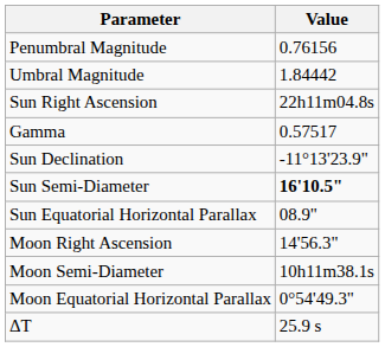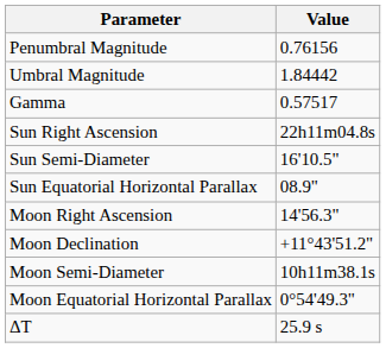rows swapped: Gamma <-> Sun Right Ascension
- row: Sun Declination | -11°13'23.9"
Sun Semi-Diameter | Value: bold -> normal
+ row: Moon Declination | +11°43'51.2"
